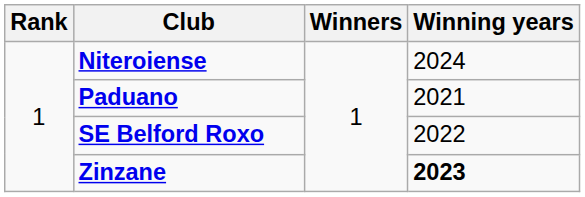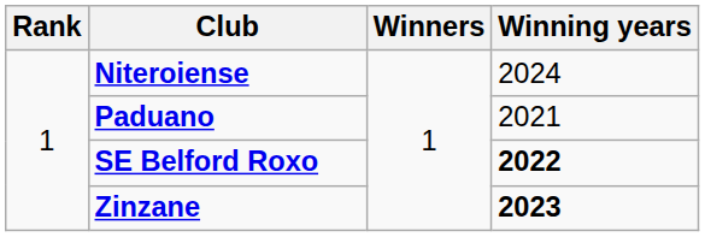SE Belford Roxo | Winning years: normal -> bold
